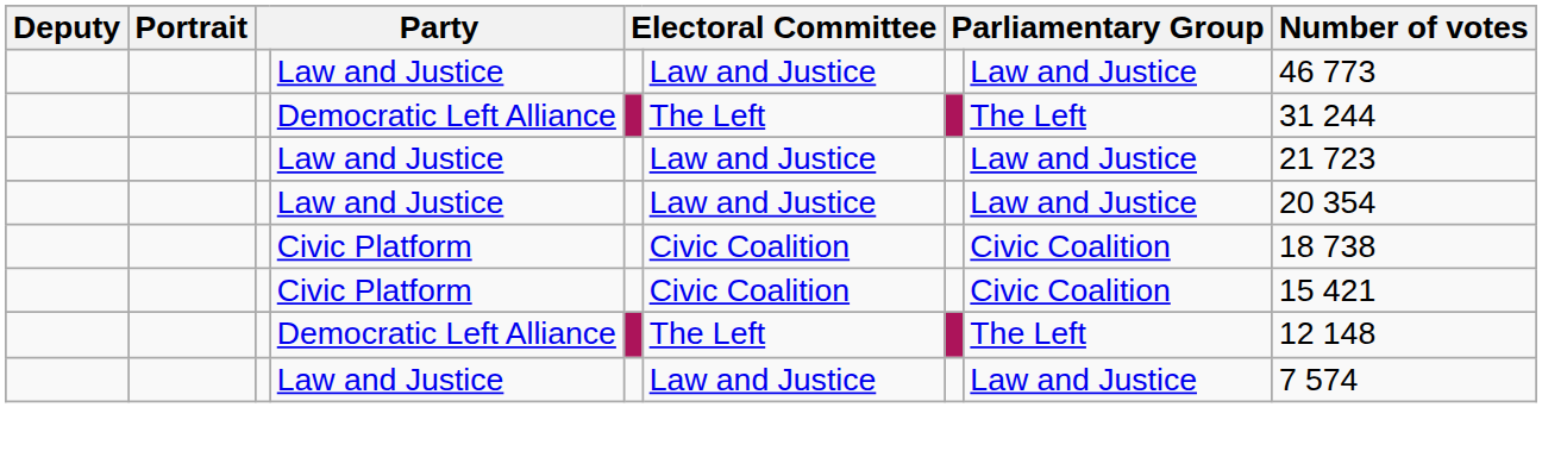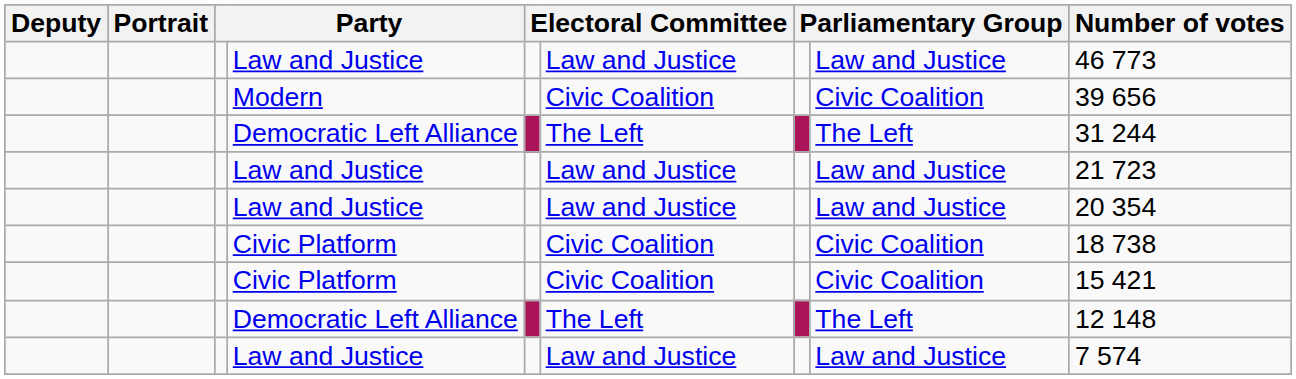+ row: Modern | Civic Coalition | Civic Coalition | 39 656
